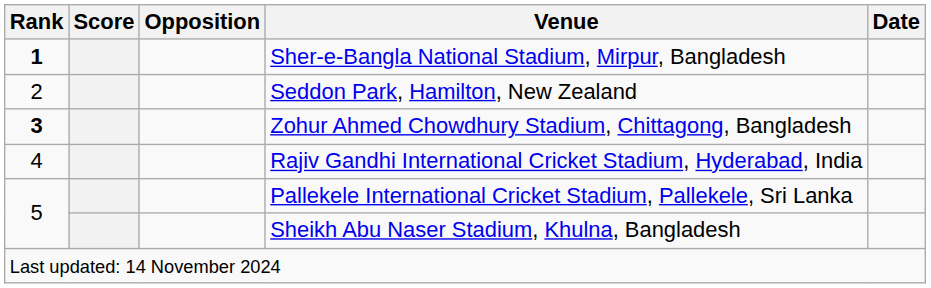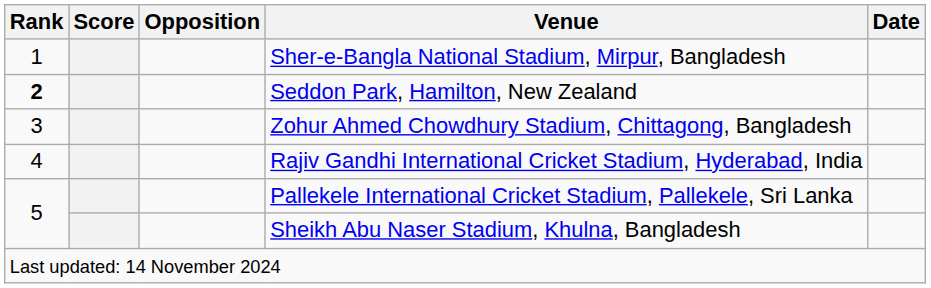Sher-e-Bangla National Stadium, Mirpur, Bangladesh | Rank: bold -> normal
Seddon Park, Hamilton, New Zealand | Rank: normal -> bold
Zohur Ahmed Chowdhury Stadium, Chittagong, Bangladesh | Rank: bold -> normal
